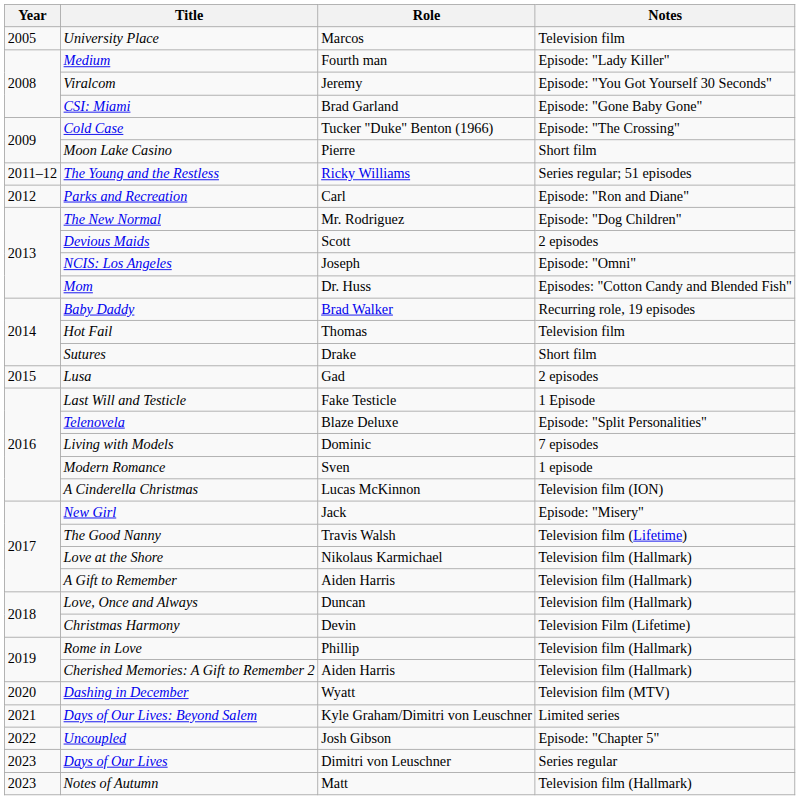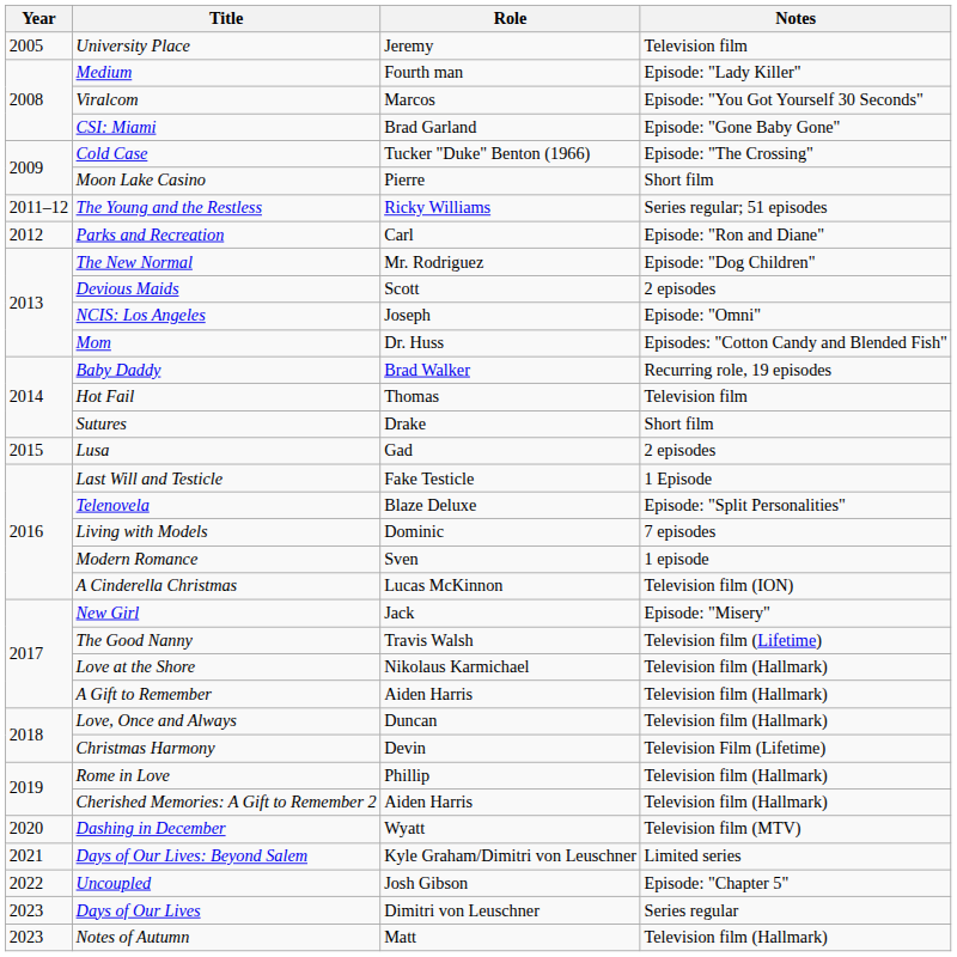University Place | Role: Marcos -> Jeremy
Viralcom | Role: Jeremy -> Marcos
